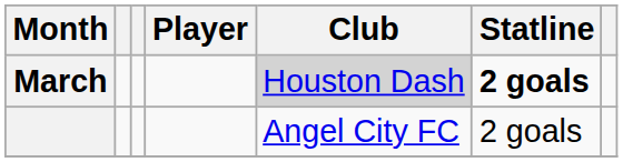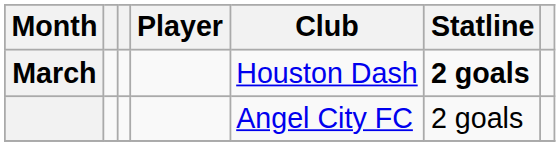March | Club: lightgrey background -> no background
